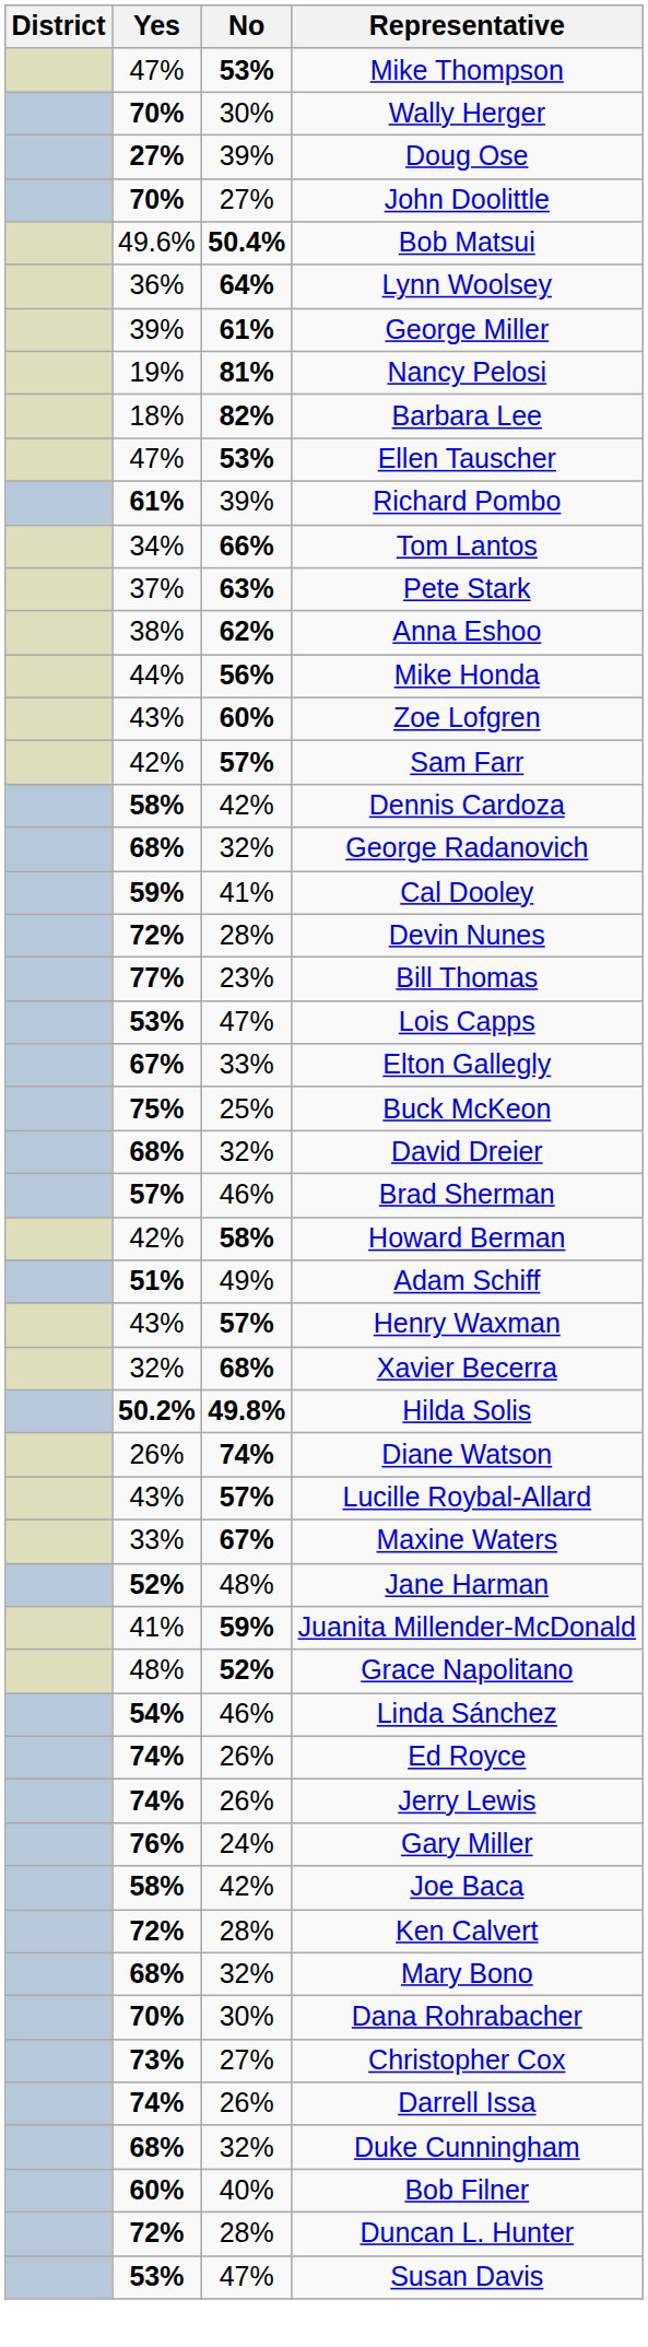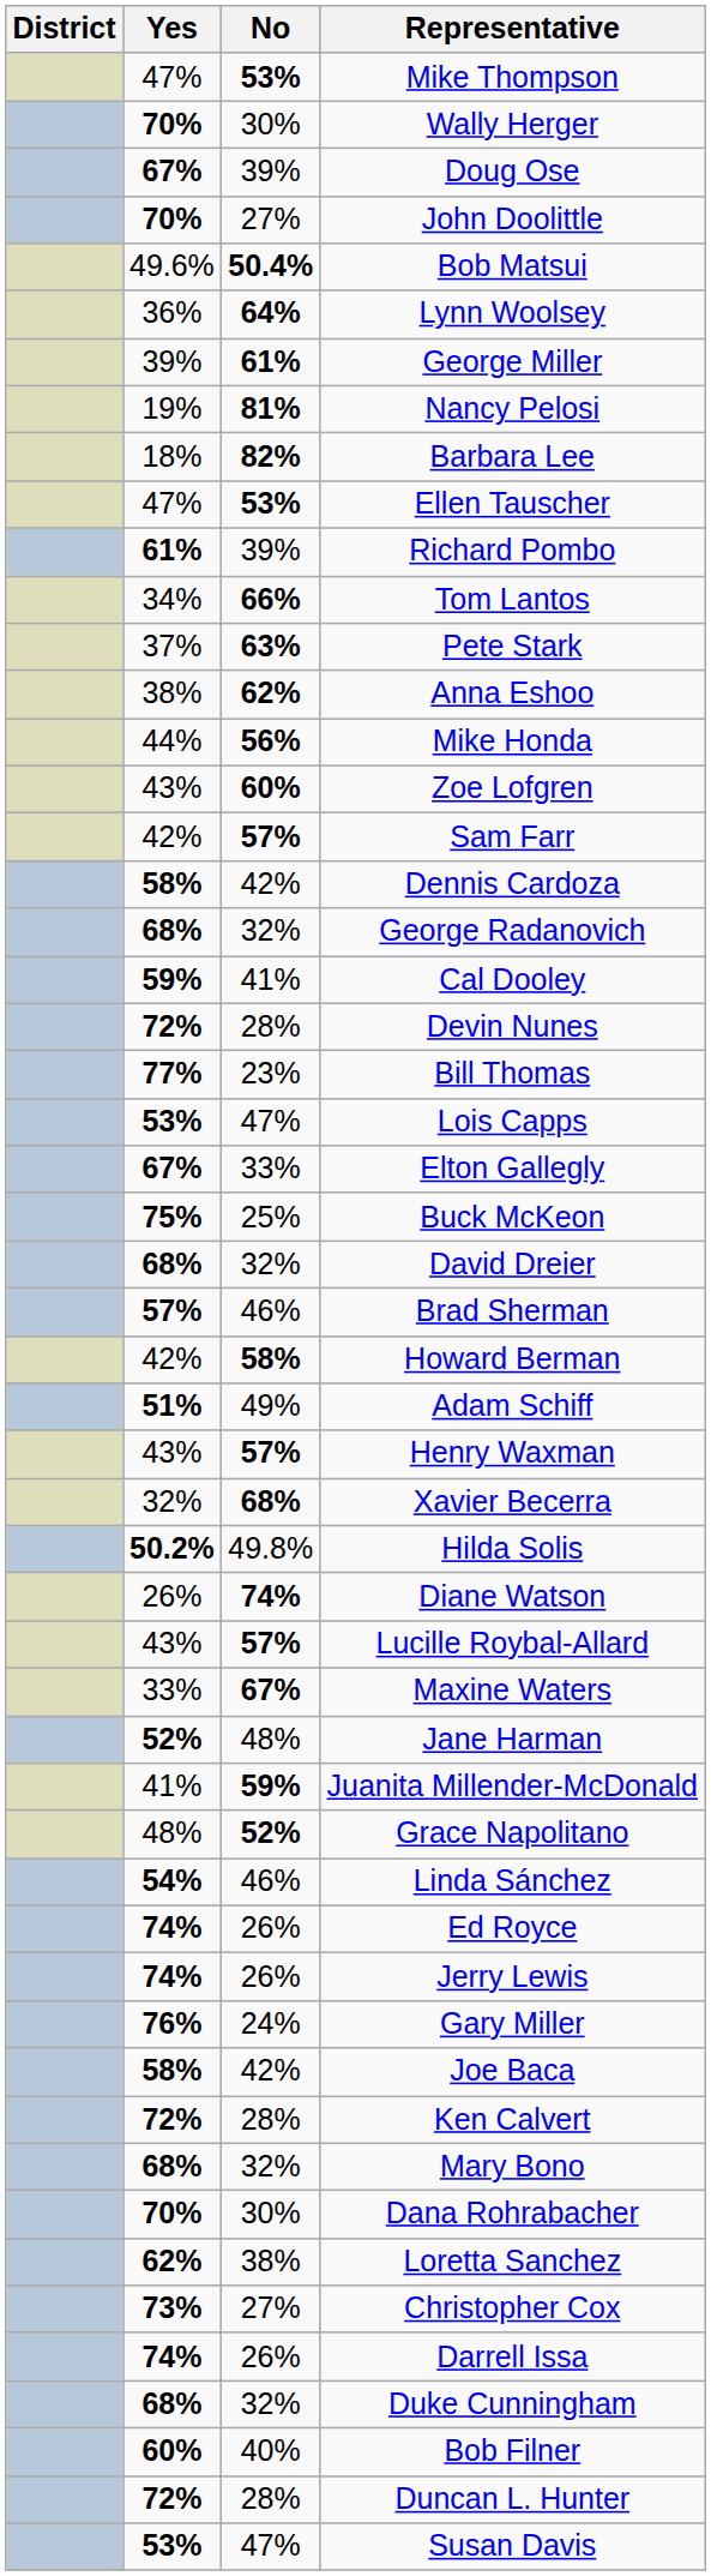Doug Ose | Yes: 27% -> 67%
Hilda Solis | No: bold -> normal
+ row: 62% | 38% | Loretta Sanchez
